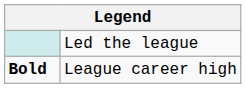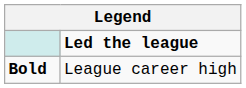row 2 | column 2: normal -> bold
